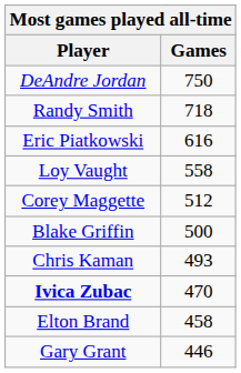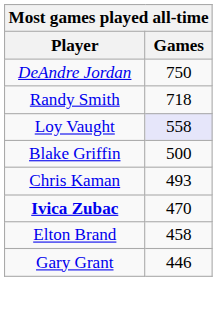- row: Eric Piatkowski | 616
Loy Vaught | Games: no background -> lavender background
- row: Corey Maggette | 512
